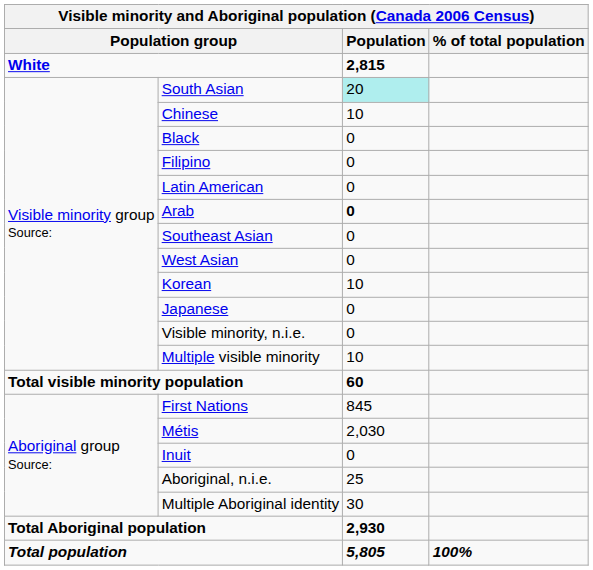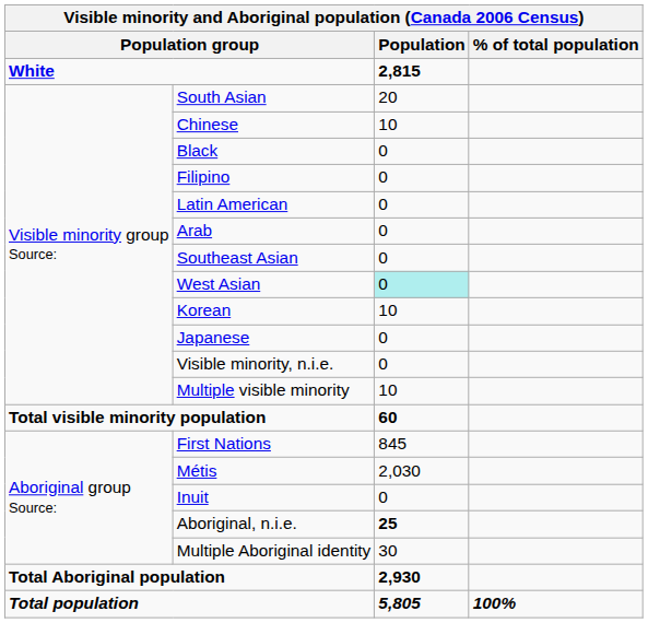South Asian | Population: paleturquoise background -> no background
Arab | Population: bold -> normal
West Asian | Population: no background -> paleturquoise background
Aboriginal, n.i.e. | Population: normal -> bold
